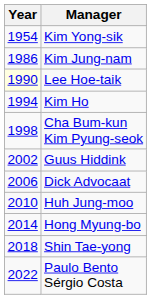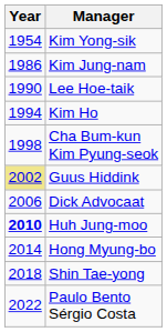Lee Hoe-taik | Year: lightyellow background -> no background
Guus Hiddink | Year: no background -> khaki background
Huh Jung-moo | Year: normal -> bold
